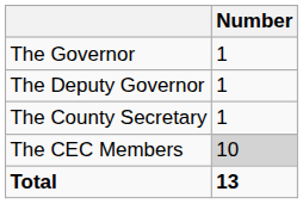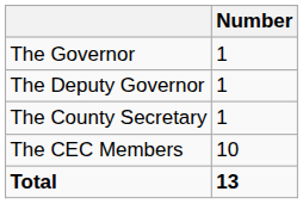The CEC Members | Number: lightgrey background -> no background
